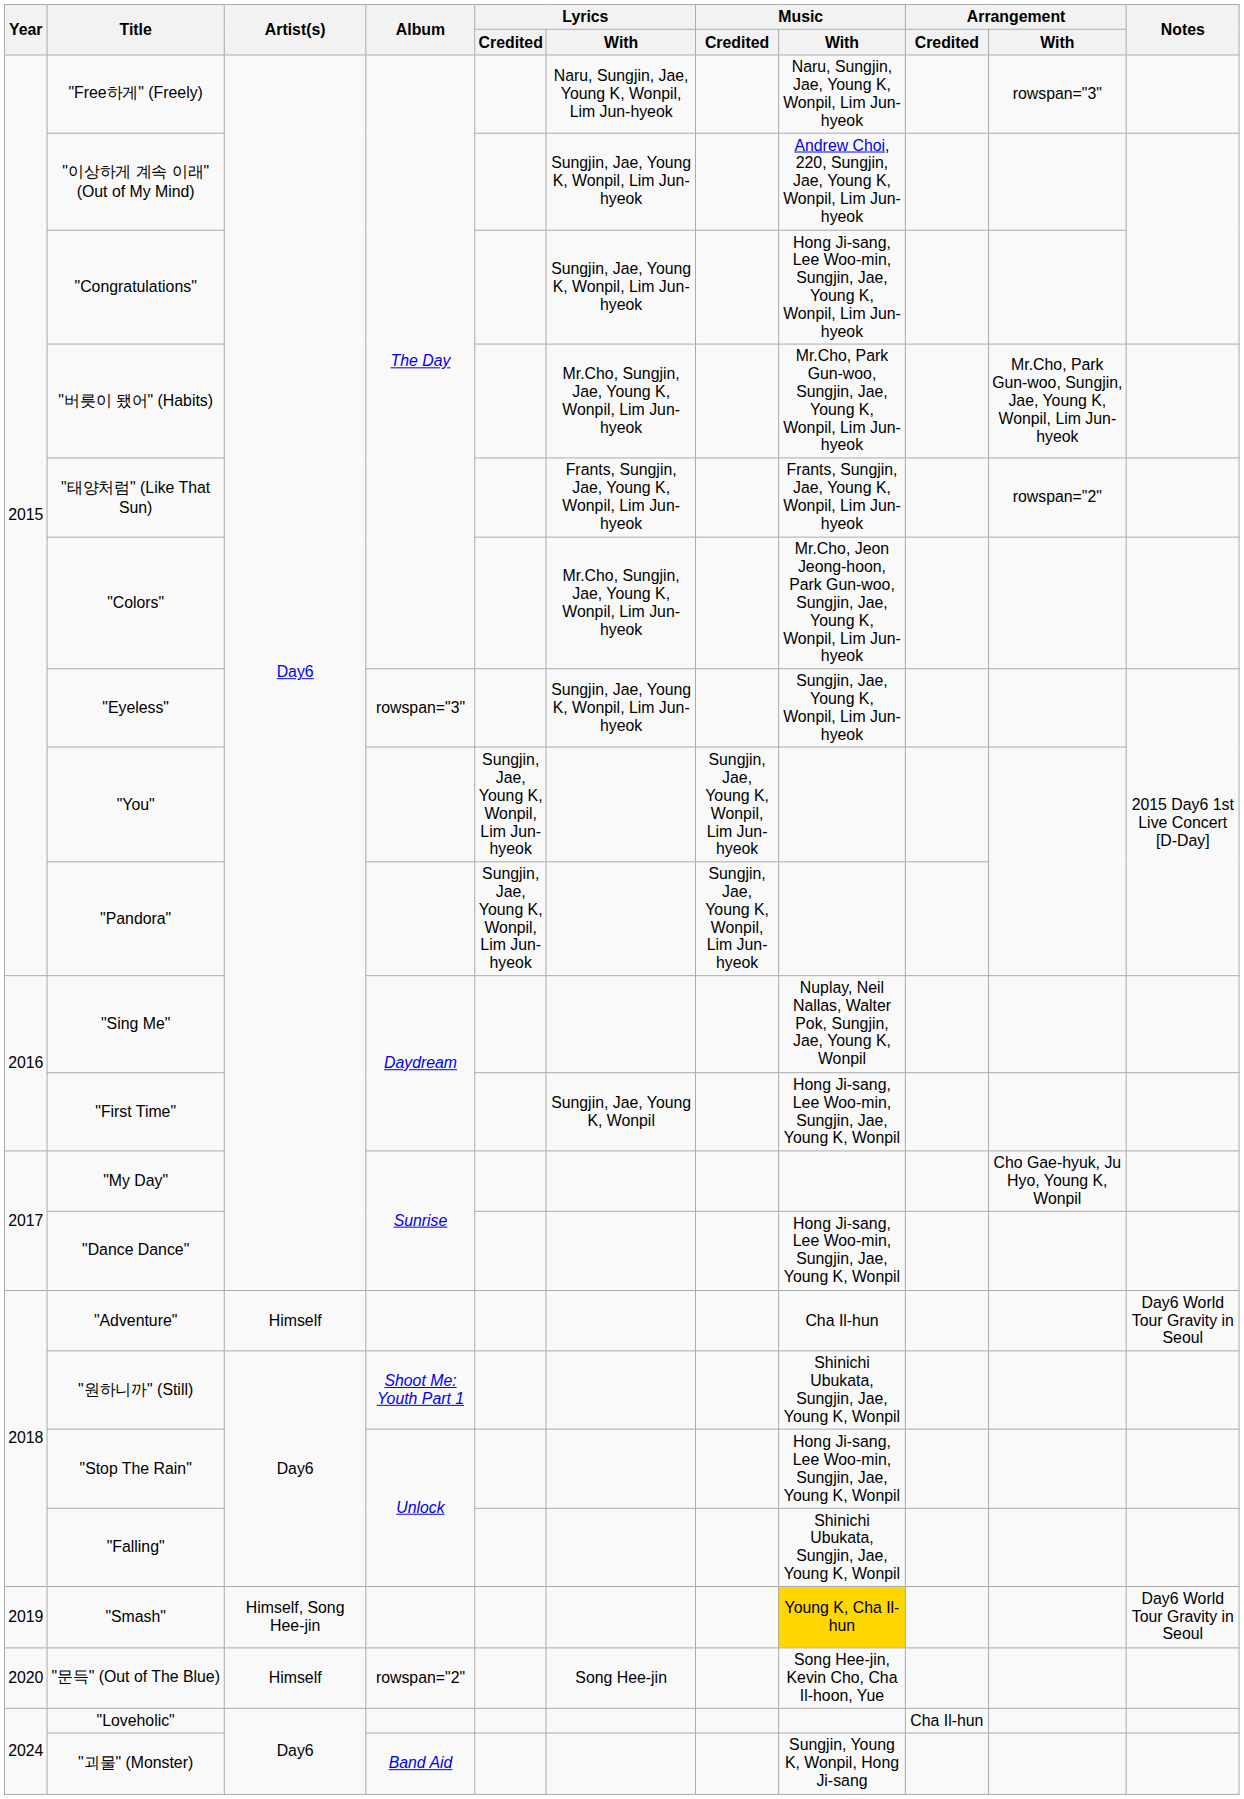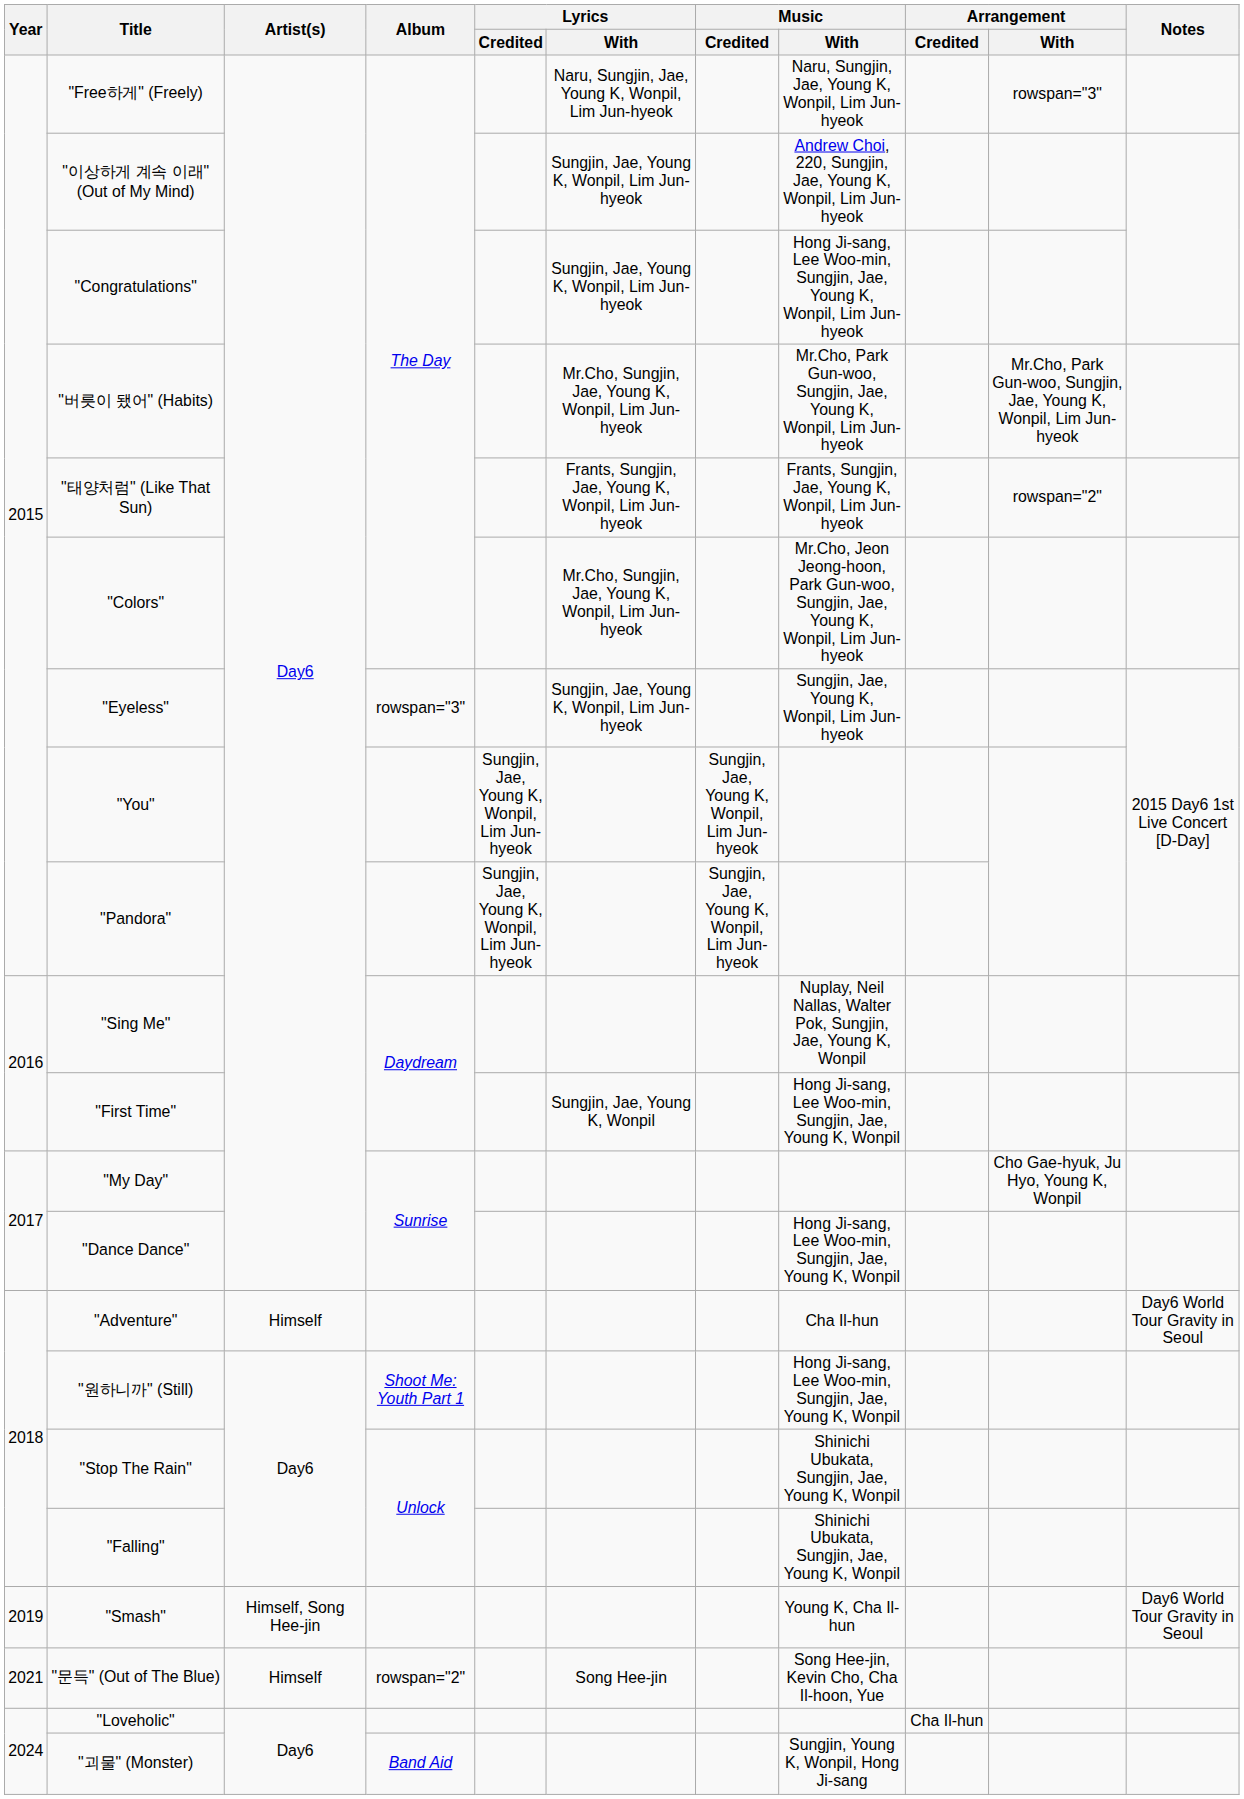"원하니까" (Still) | Music / With: Shinichi Ubukata, Sungjin, Jae, Young K, Wonpil -> Hong Ji-sang, Lee Woo-min, Sungjin, Jae, Young K, Wonpil
"Stop The Rain" | Music / With: Hong Ji-sang, Lee Woo-min, Sungjin, Jae, Young K, Wonpil -> Shinichi Ubukata, Sungjin, Jae, Young K, Wonpil
"Smash" | Music / With: gold background -> no background
"문득" (Out of The Blue) | Year: 2020 -> 2021
